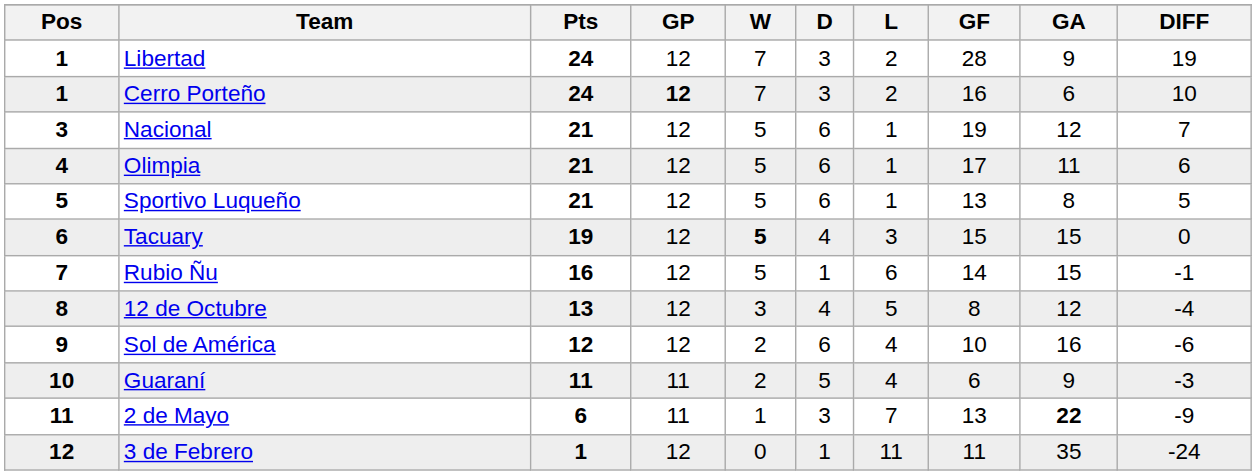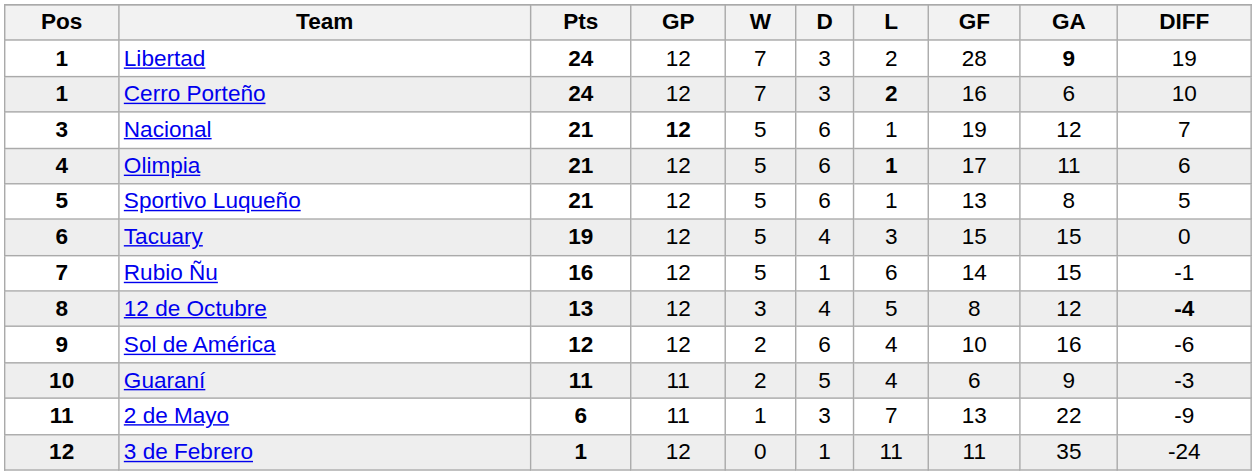Libertad | GA: normal -> bold
Cerro Porteño | GP: bold -> normal
Cerro Porteño | L: normal -> bold
Nacional | GP: normal -> bold
Olimpia | L: normal -> bold
Tacuary | W: bold -> normal
12 de Octubre | DIFF: normal -> bold
2 de Mayo | GA: bold -> normal
